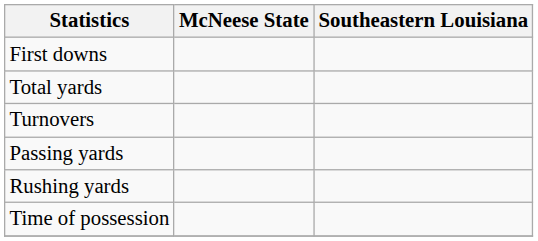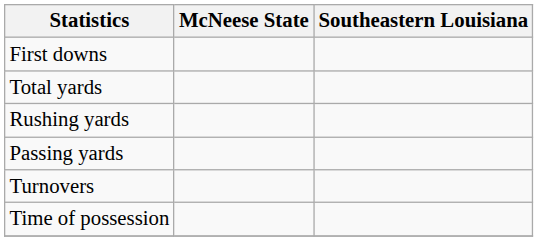rows swapped: Rushing yards <-> Turnovers
